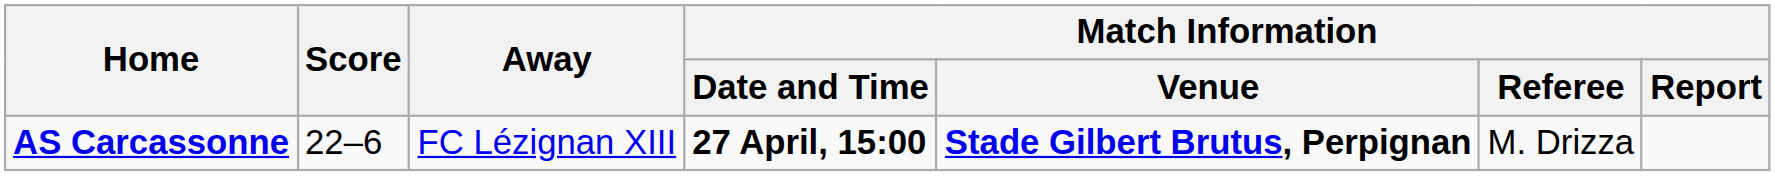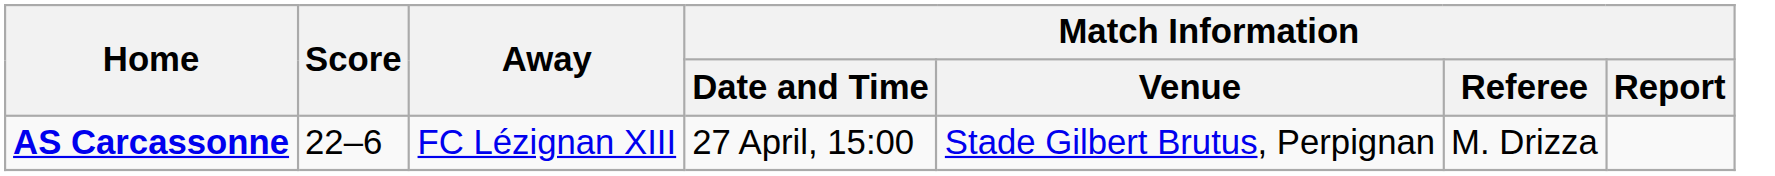AS Carcassonne | Match Information / Date and Time: bold -> normal
AS Carcassonne | Match Information / Venue: bold -> normal
